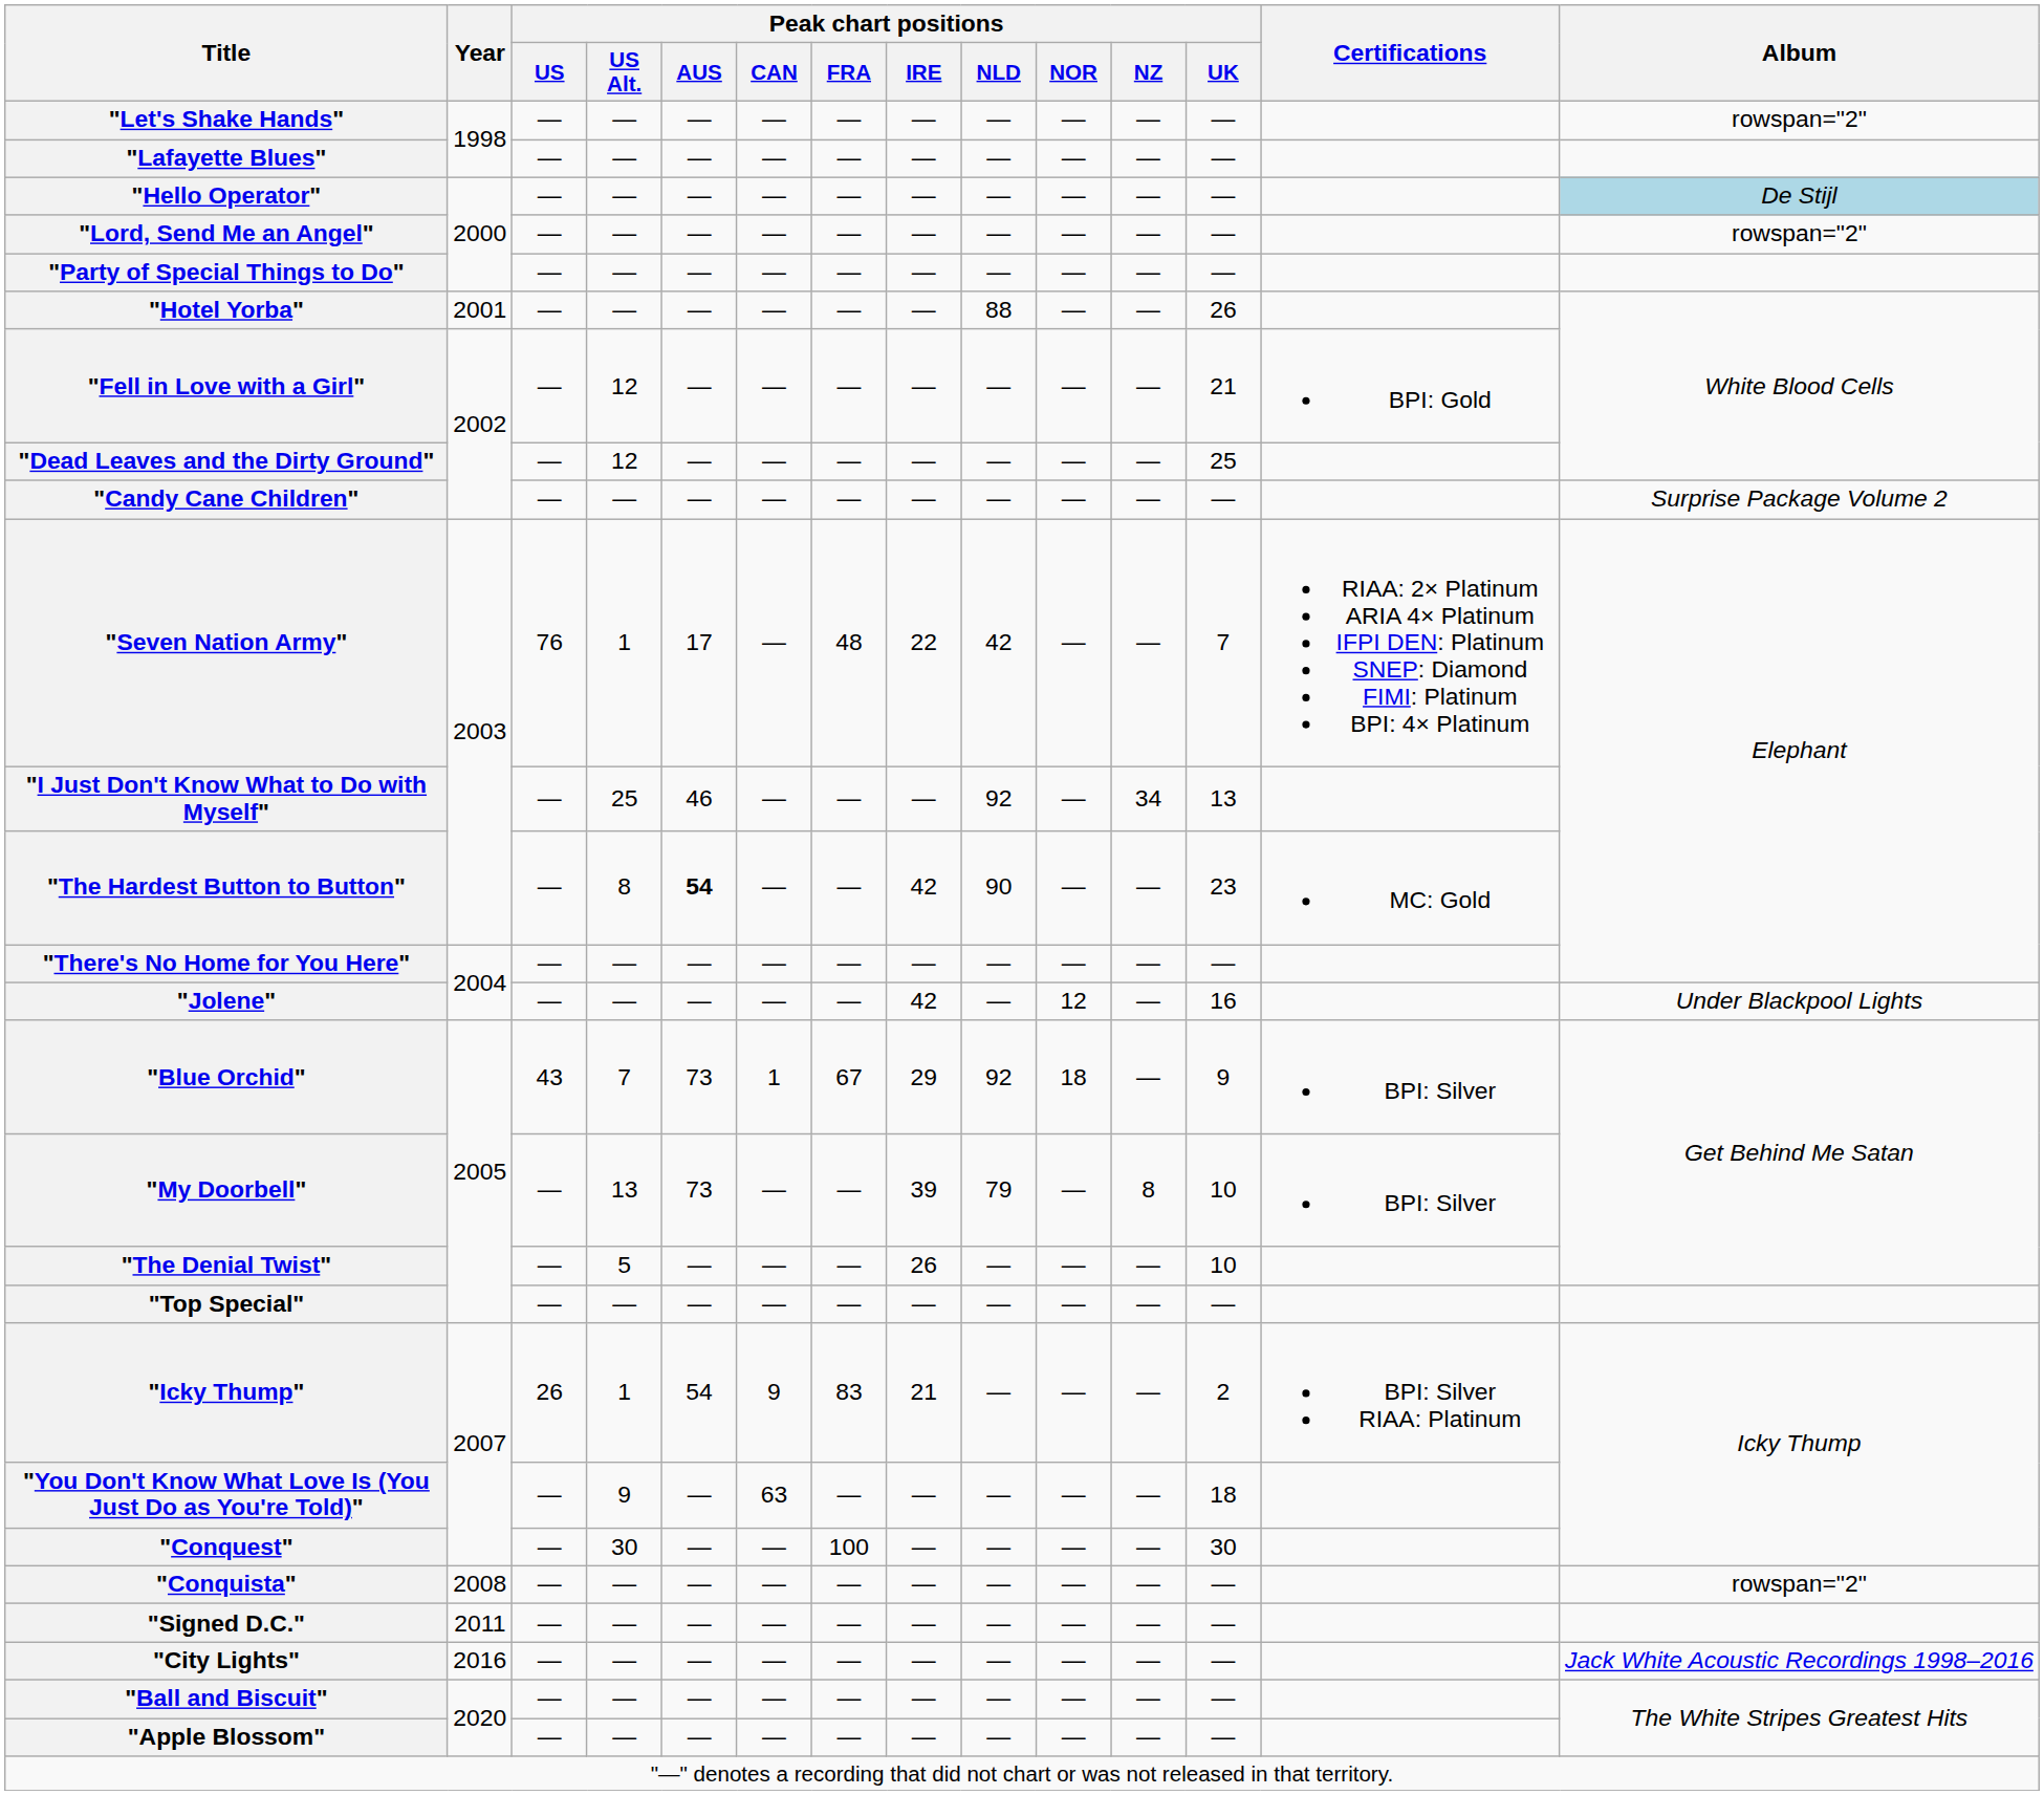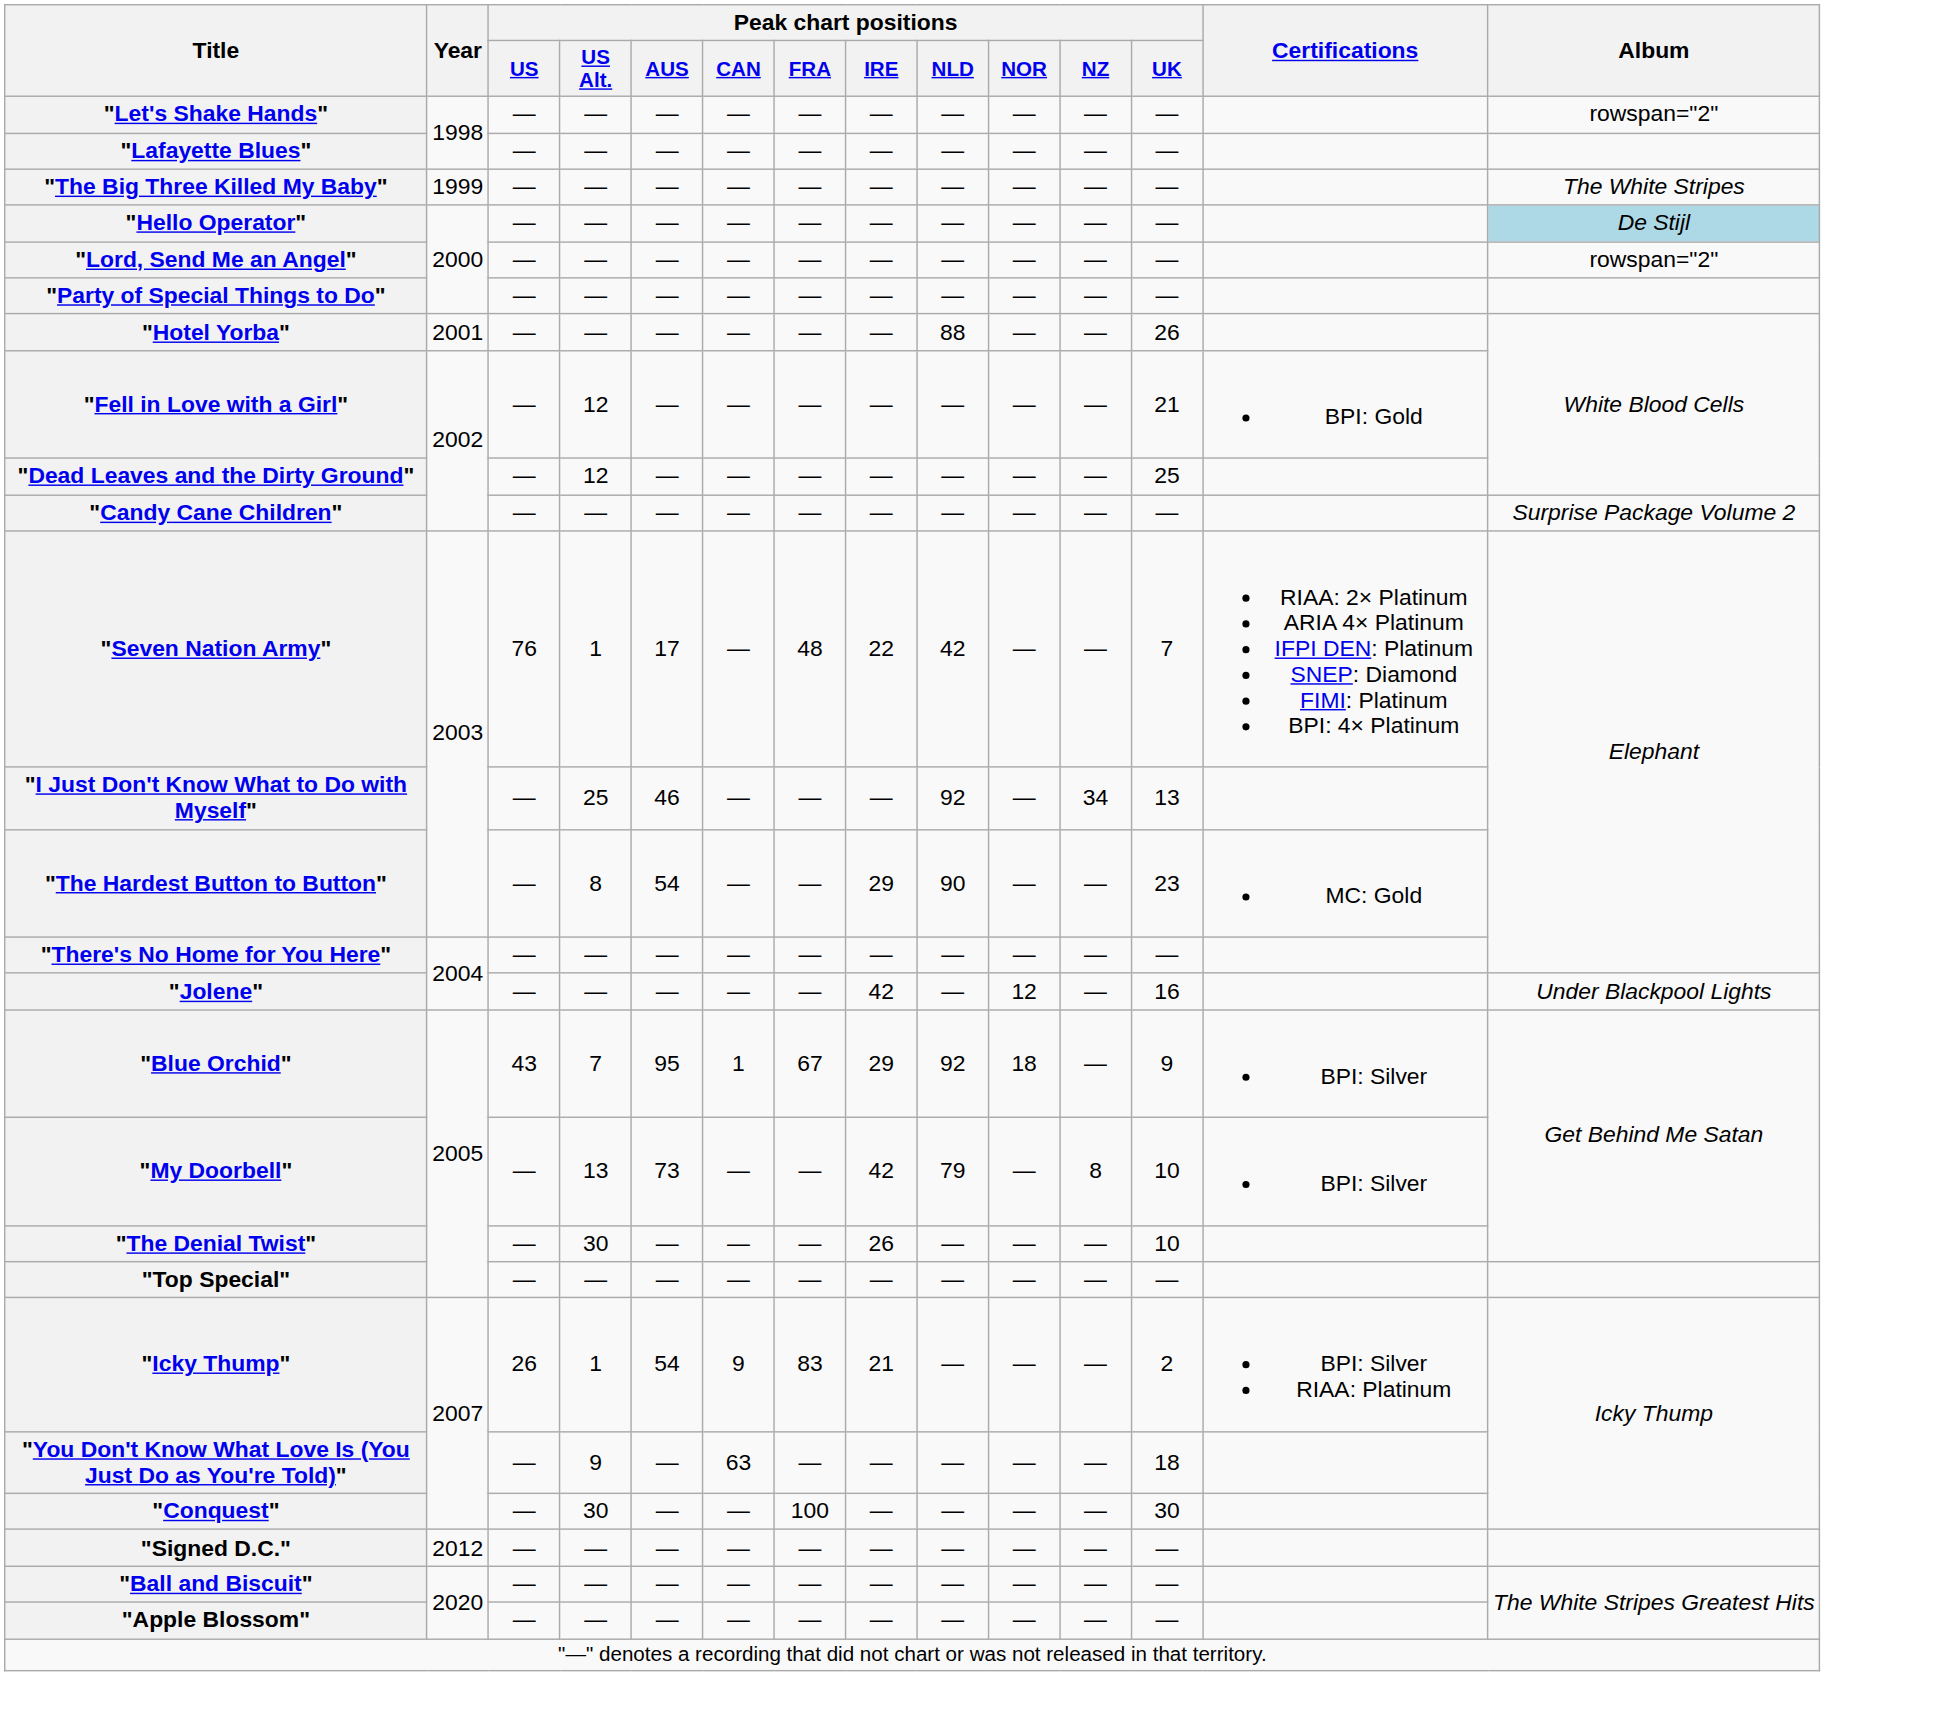+ row: "The Big Three Killed My Baby" | 1999 | — | — | — | — | — | — | — | — | — | — | The White Stripes
"The Hardest Button to Button" | Peak chart positions / AUS: bold -> normal
"The Hardest Button to Button" | Peak chart positions / IRE: 42 -> 29
"Blue Orchid" | Peak chart positions / AUS: 73 -> 95
"My Doorbell" | Peak chart positions / IRE: 39 -> 42
"The Denial Twist" | Peak chart positions / US Alt.: 5 -> 30
- row: "Conquista" | 2008 | — | — | — | — | — | — | — | — | — | — | rowspan="2"
"Signed D.C." | Year: 2011 -> 2012
- row: "City Lights" | 2016 | — | — | — | — | — | — | — | — | — | — | Jack White Acoustic Recordings 1998–2016
